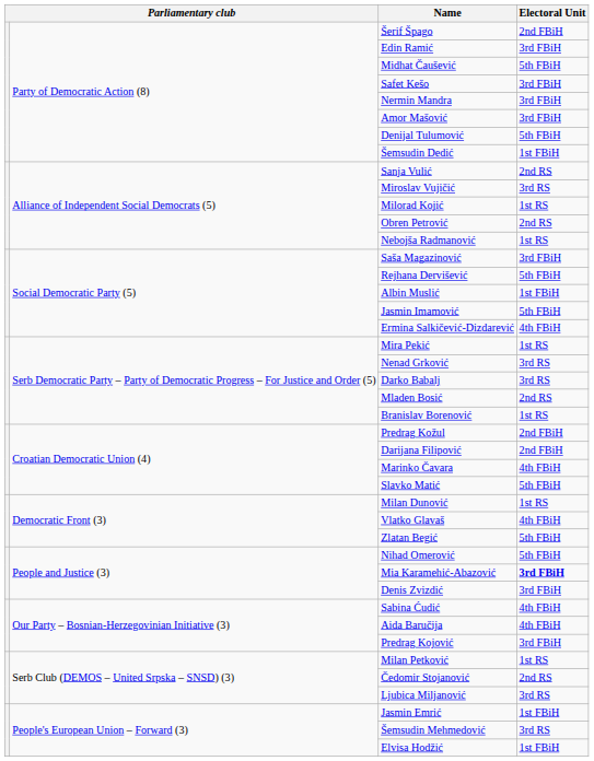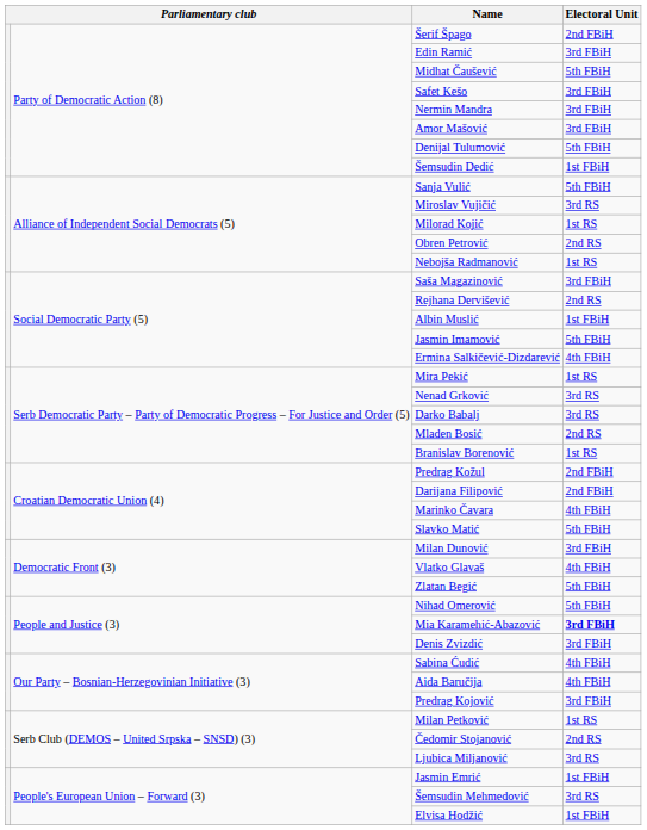Sanja Vulić | Electoral Unit: 2nd RS -> 5th FBiH
Rejhana Dervišević | Electoral Unit: 5th FBiH -> 2nd RS
Milan Dunović | Electoral Unit: 1st RS -> 3rd FBiH
